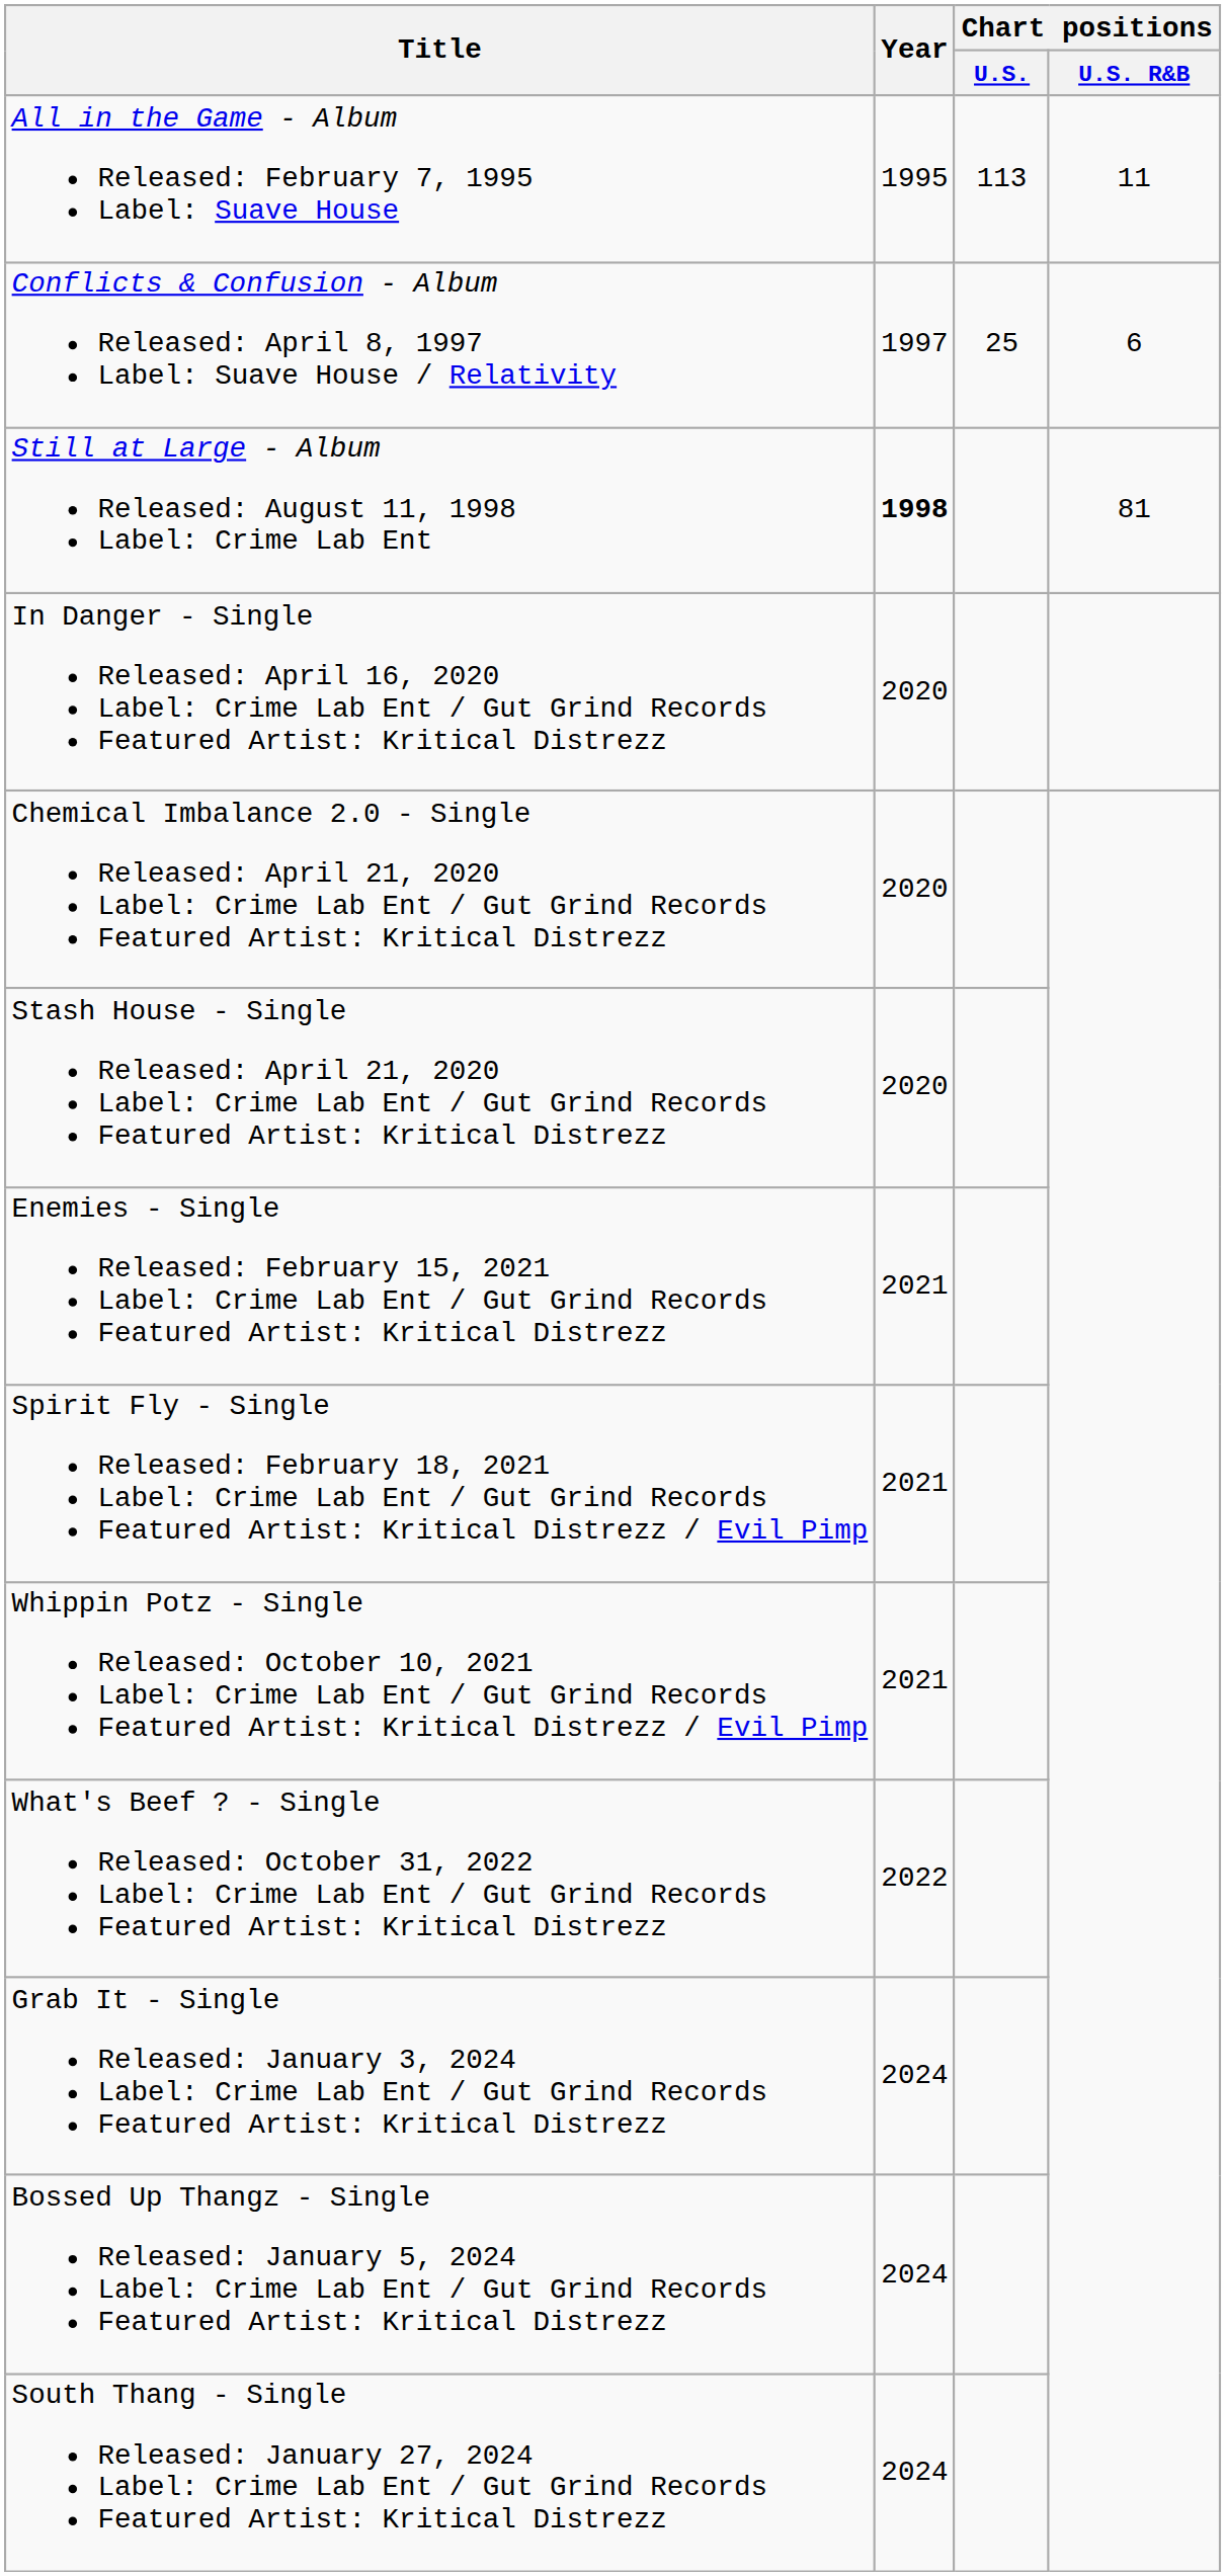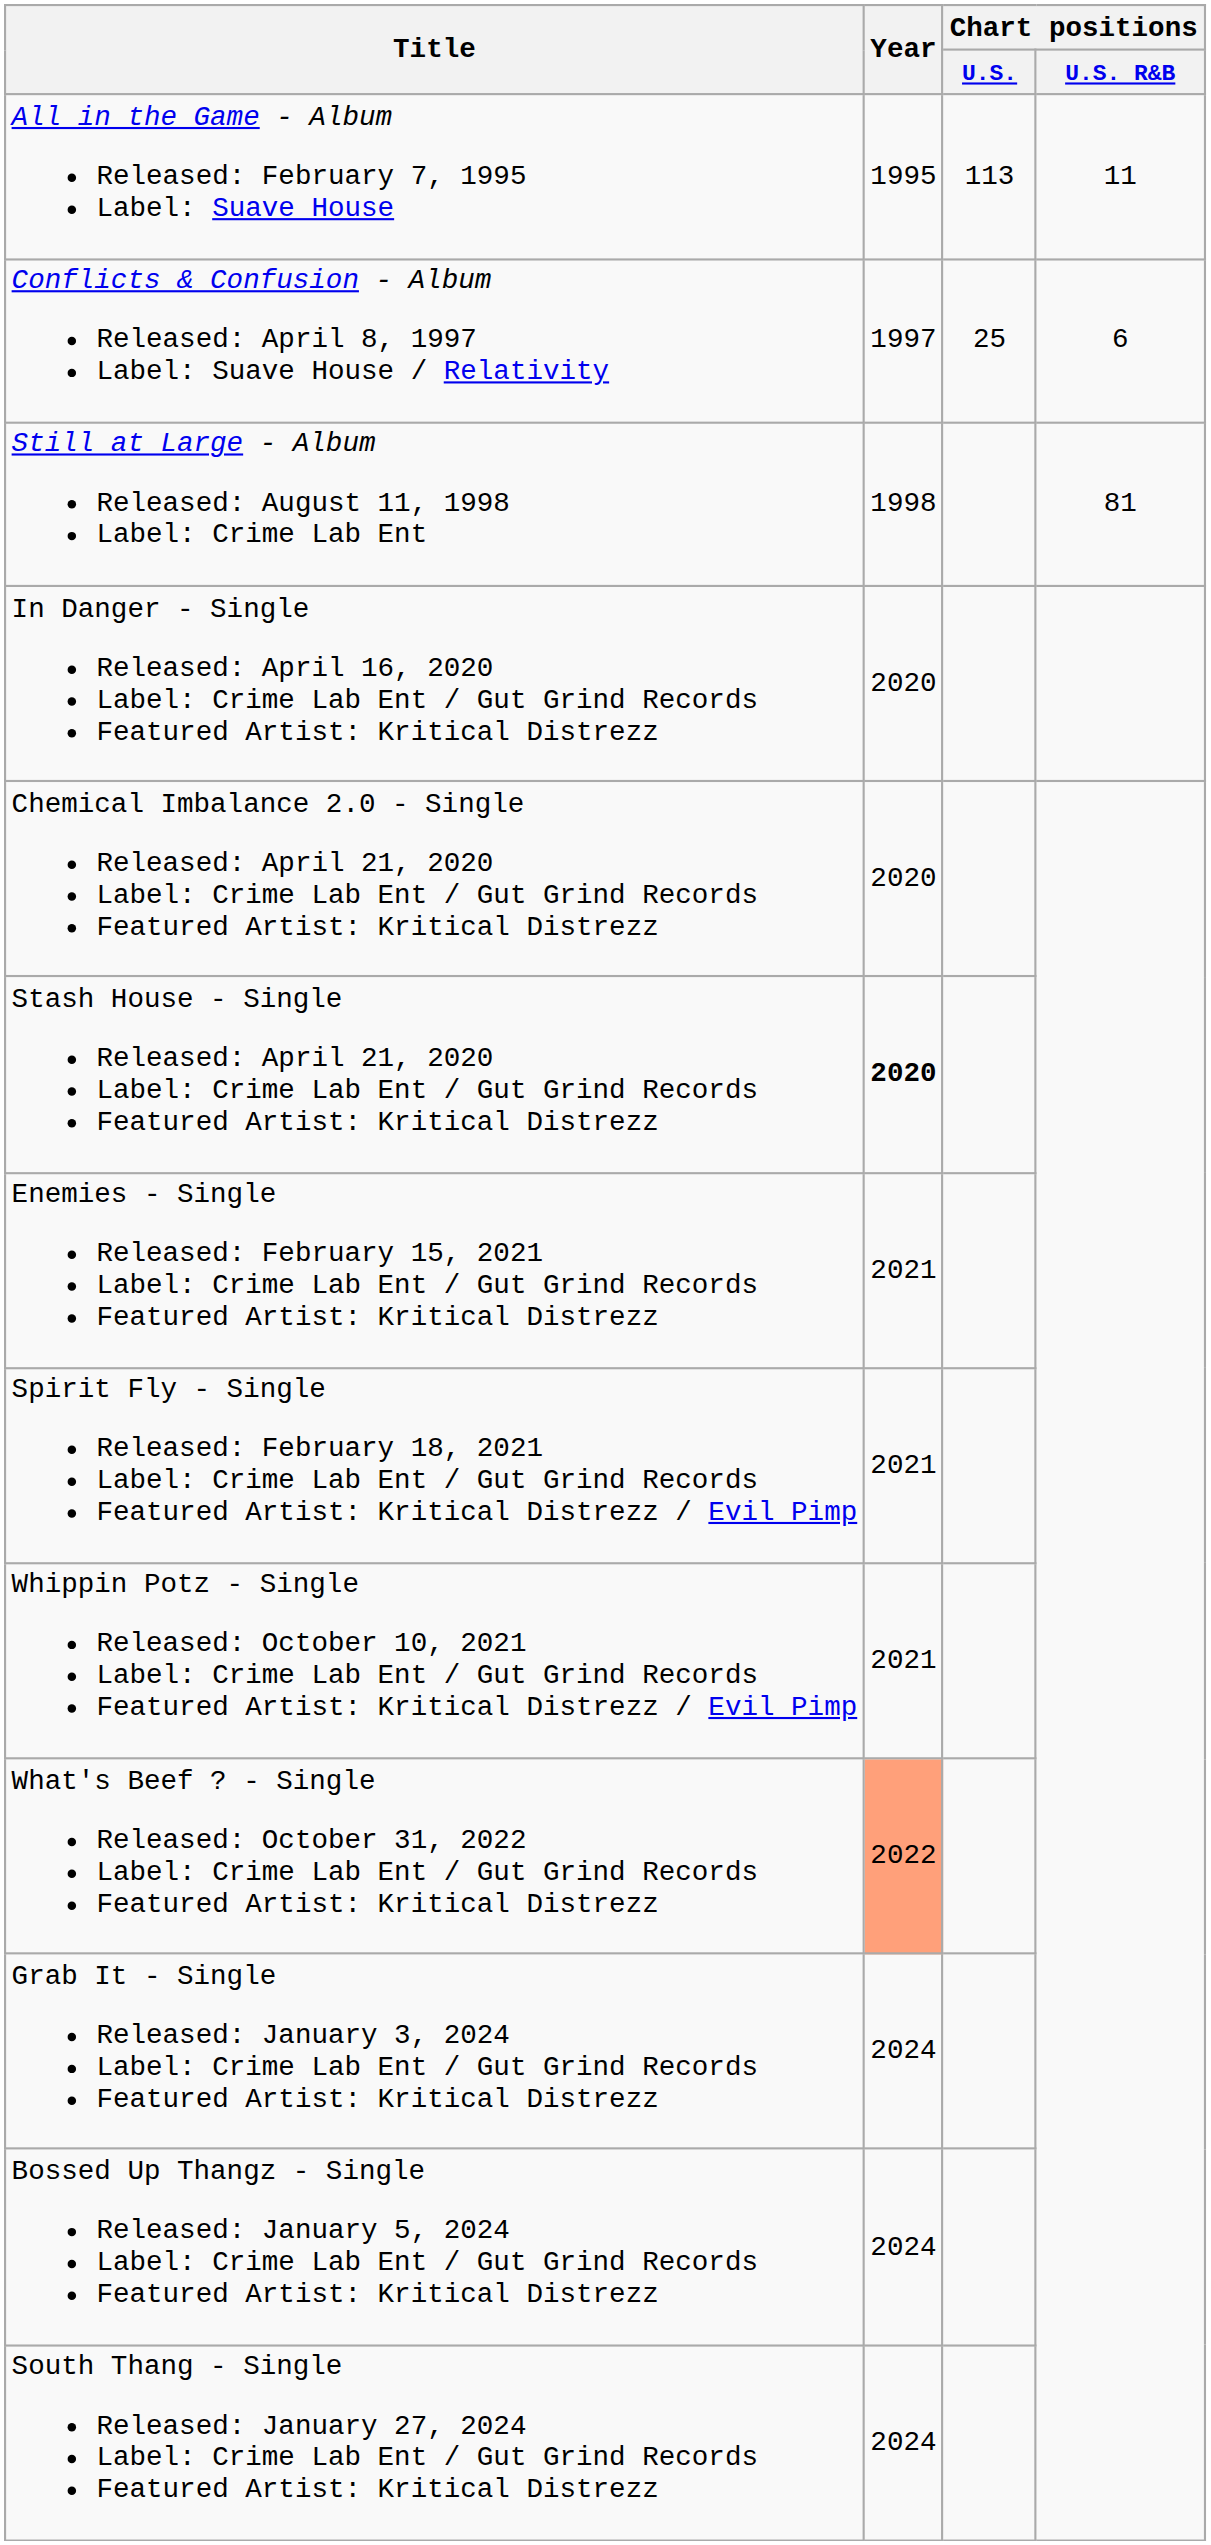row 5 | Year: bold -> normal
row 8 | Year: normal -> bold
row 12 | Year: no background -> lightsalmon background
